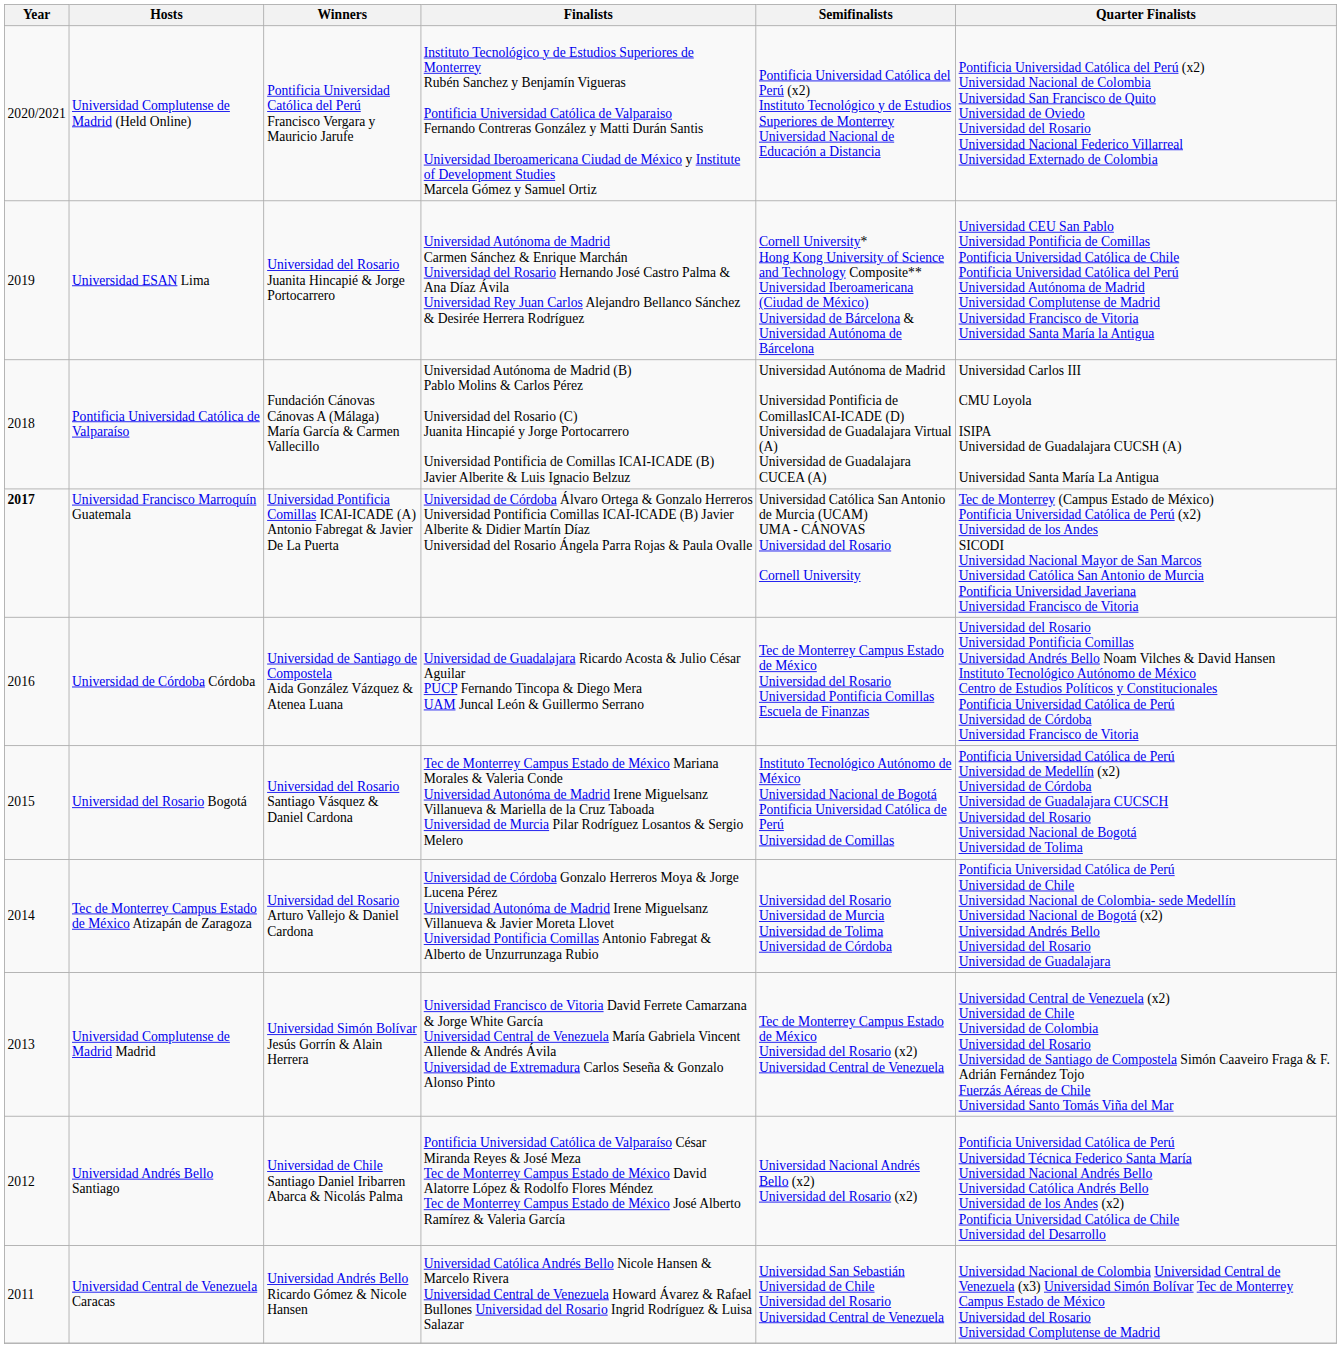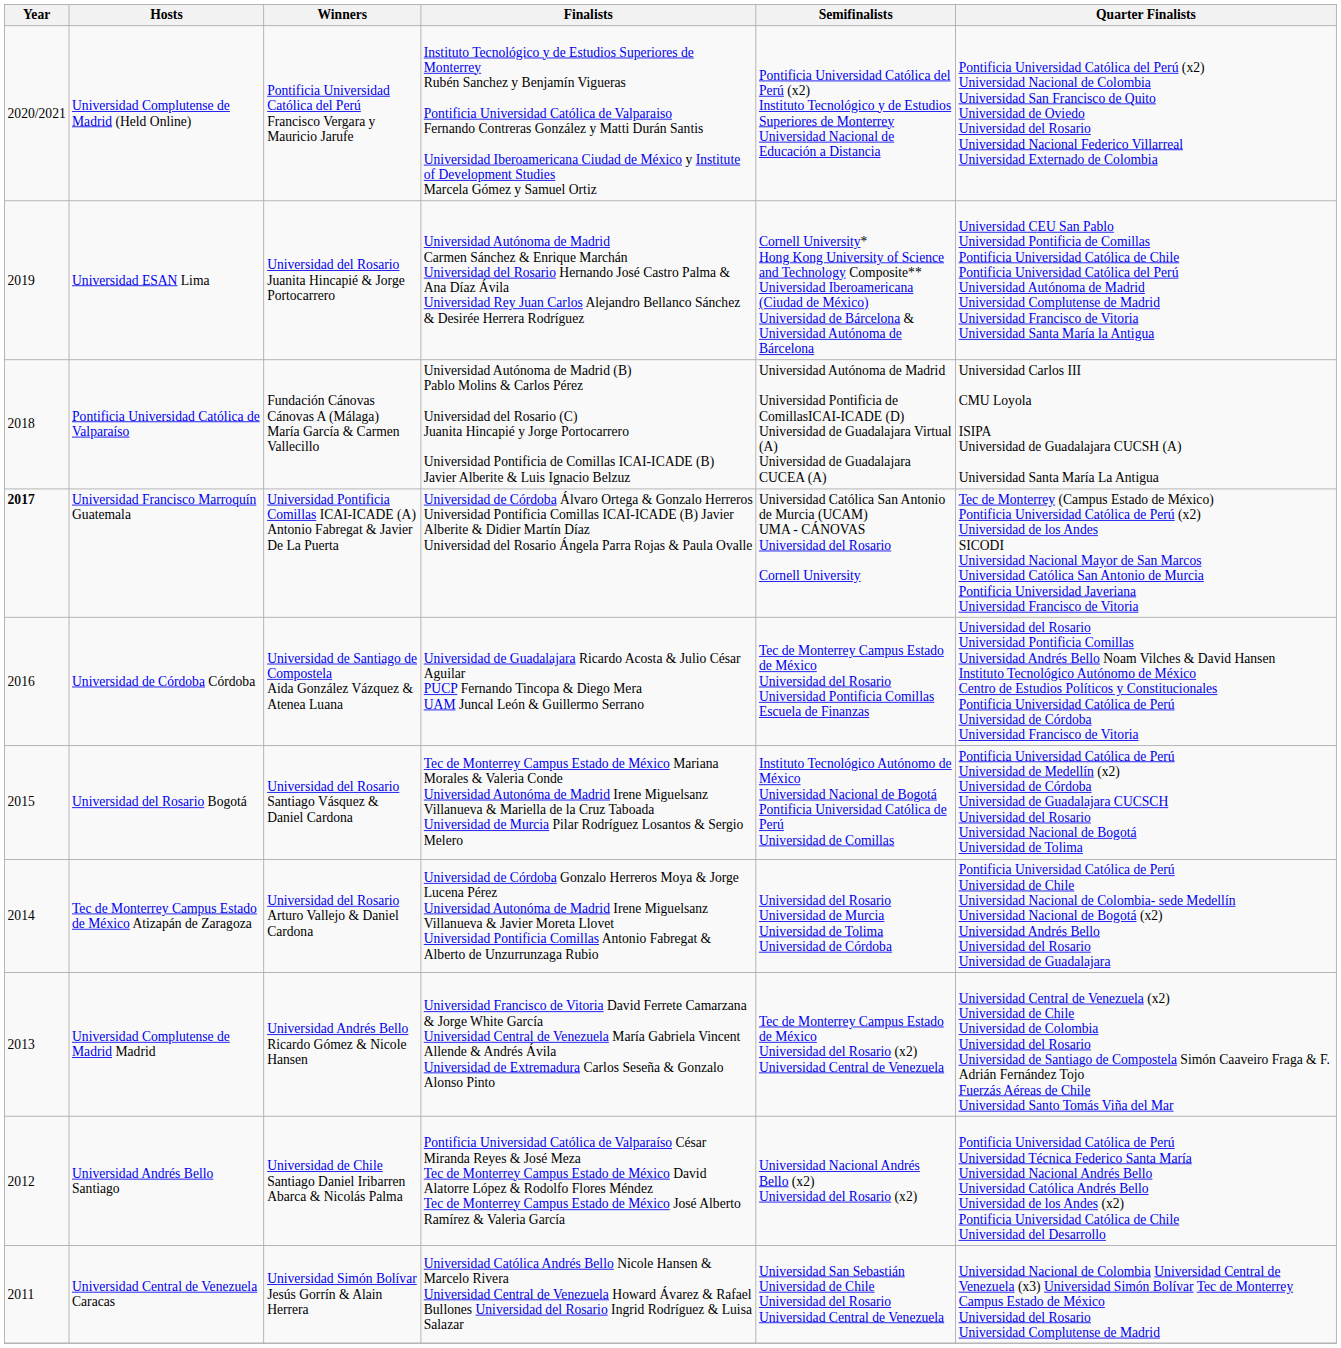Universidad Complutense de Madrid Madrid | Winners: Universidad Simón Bolívar Jesús Gorrín & Alain Herrera -> Universidad Andrés Bello Ricardo Gómez & Nicole Hansen
Universidad Central de Venezuela Caracas | Winners: Universidad Andrés Bello Ricardo Gómez & Nicole Hansen -> Universidad Simón Bolívar Jesús Gorrín & Alain Herrera
